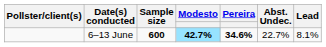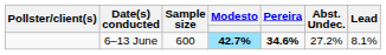6–13 June | Sample size: bold -> normal
6–13 June | Abst. Undec.: 22.7% -> 27.2%
